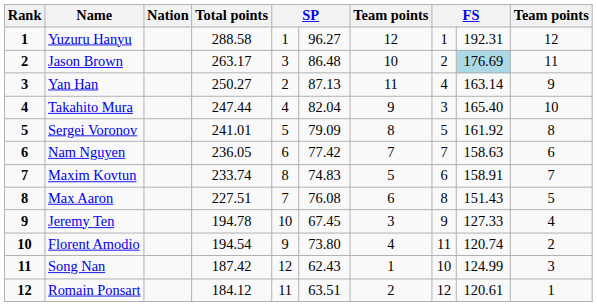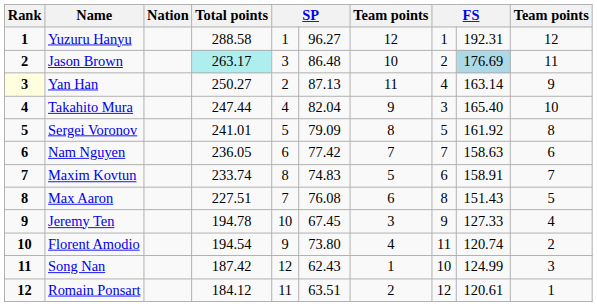Jason Brown | Total points: no background -> paleturquoise background
Yan Han | Rank: no background -> lightyellow background
